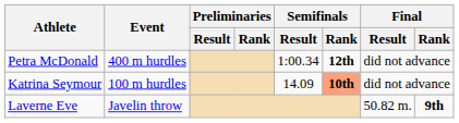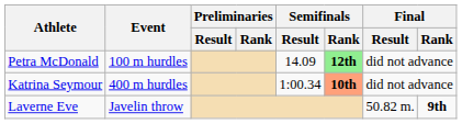Petra McDonald | Event: 400 m hurdles -> 100 m hurdles
Petra McDonald | Semifinals / Result: 1:00.34 -> 14.09
Petra McDonald | Semifinals / Rank: no background -> lightgreen background
Katrina Seymour | Event: 100 m hurdles -> 400 m hurdles
Katrina Seymour | Semifinals / Result: 14.09 -> 1:00.34
